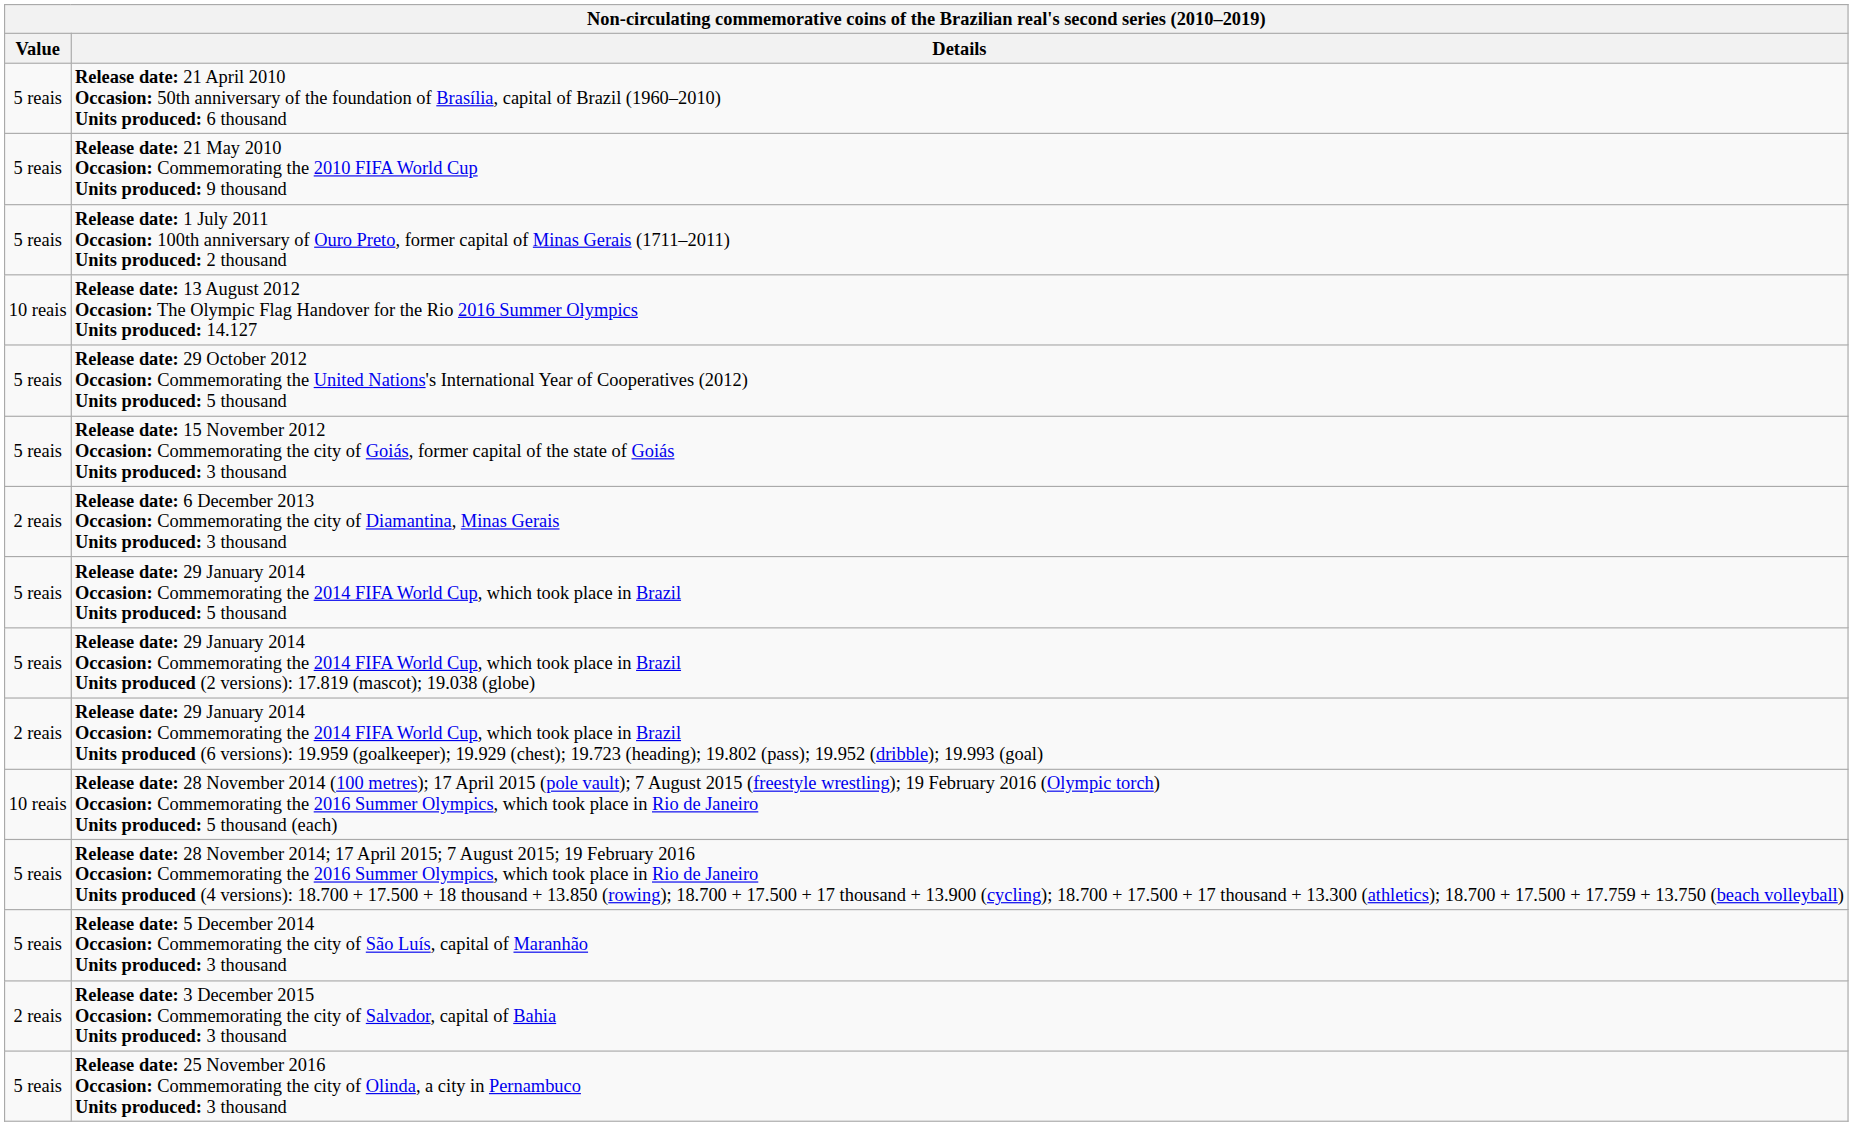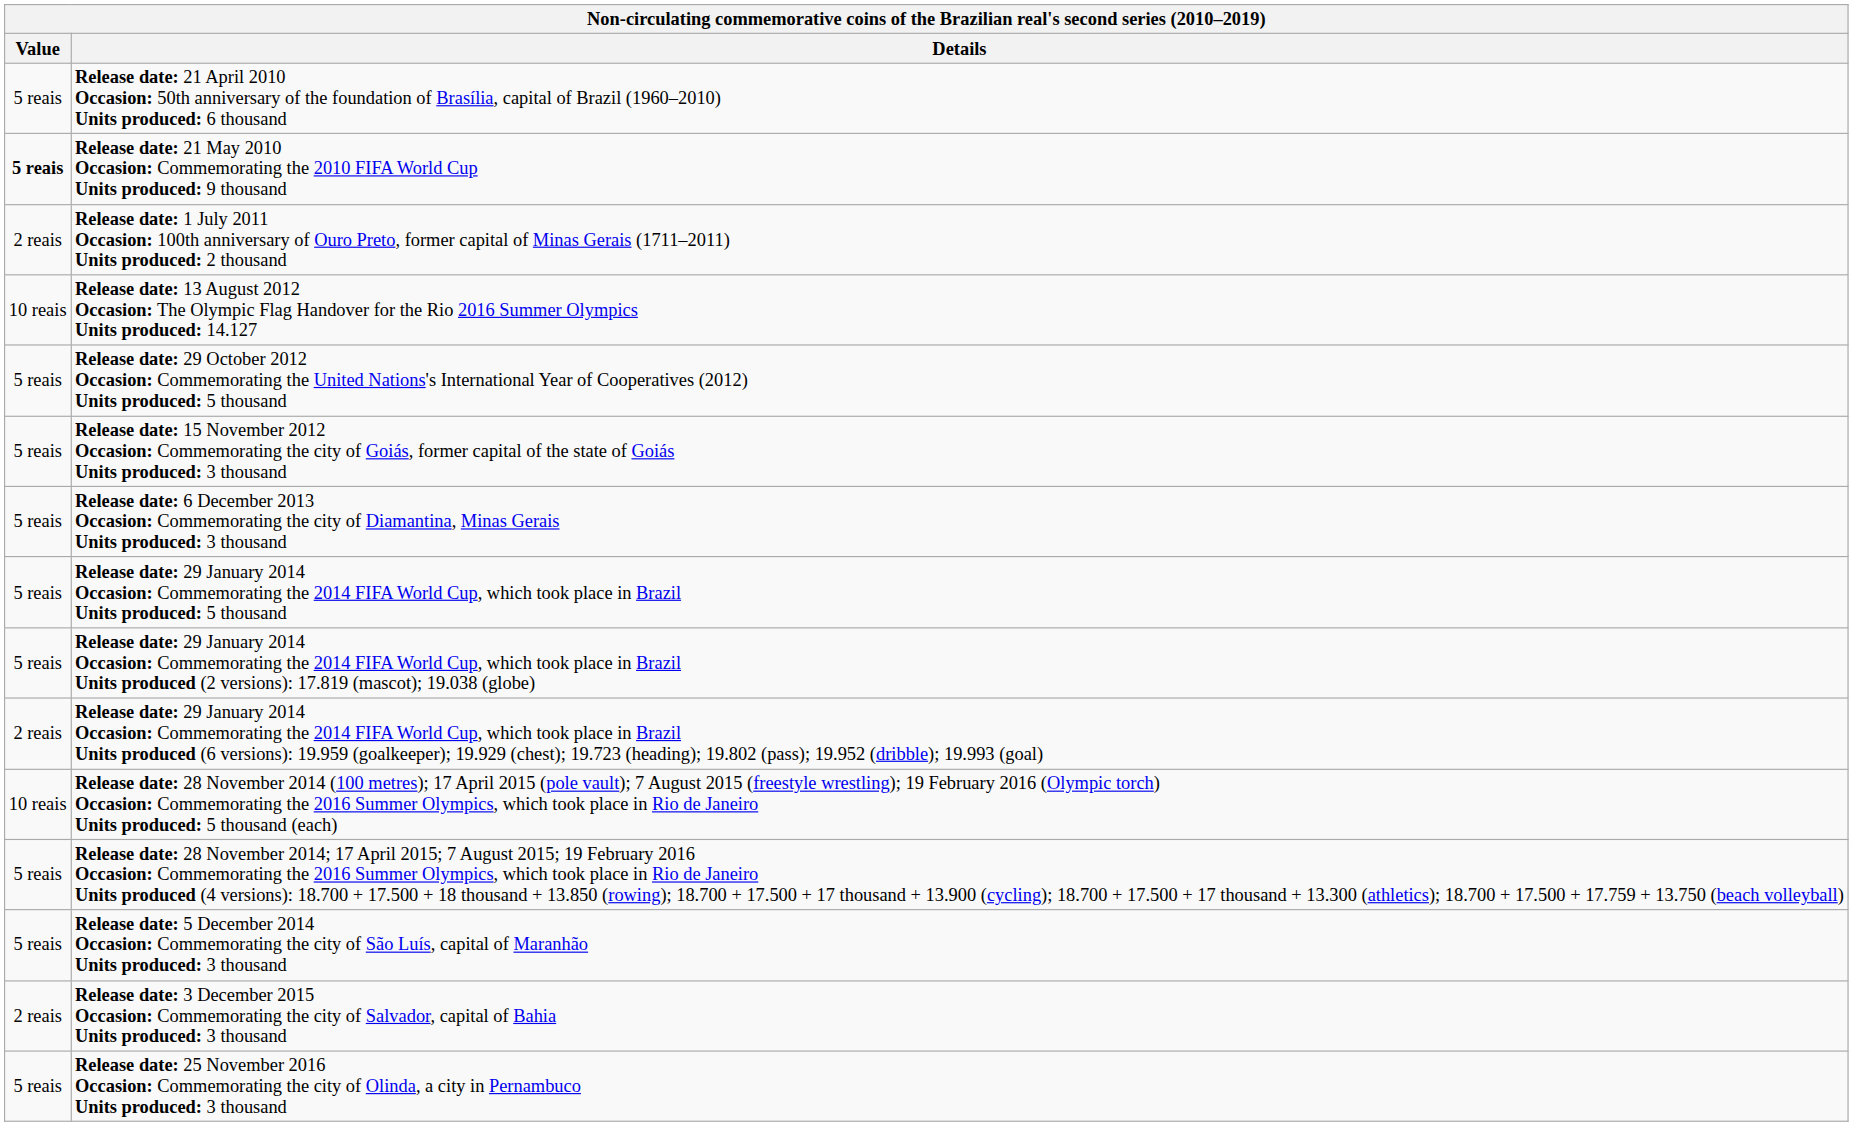row 4 | Value: normal -> bold
row 5 | Value: 5 reais -> 2 reais
row 9 | Value: 2 reais -> 5 reais
